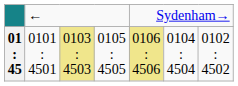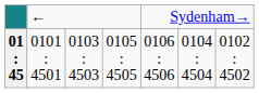01 : 45 | column 3: khaki background -> no background
01 : 45 | column 5: khaki background -> no background
